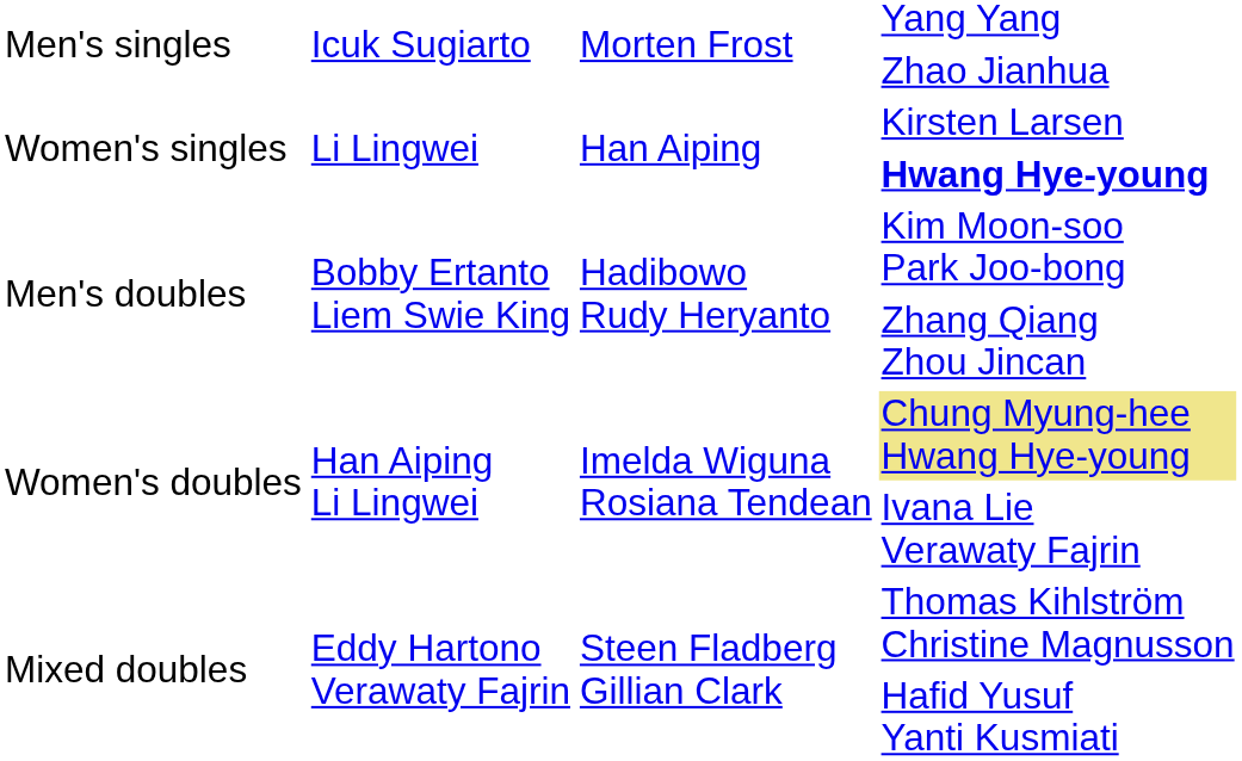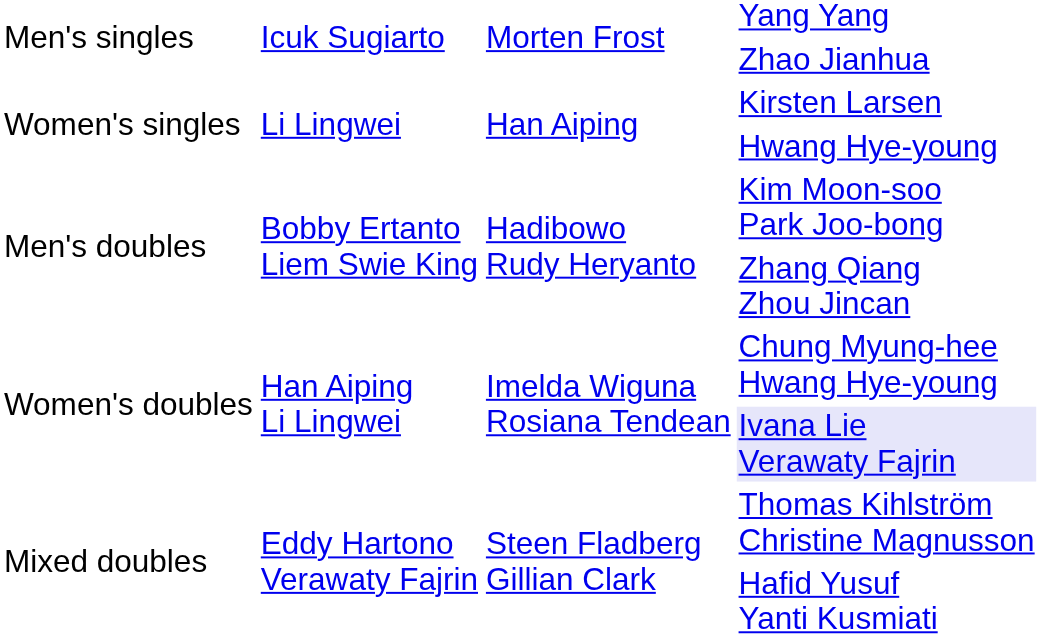Hwang Hye-young | column 4: bold -> normal
Chung Myung-hee Hwang Hye-young | column 4: khaki background -> no background
Ivana Lie Verawaty Fajrin | column 4: no background -> lavender background
